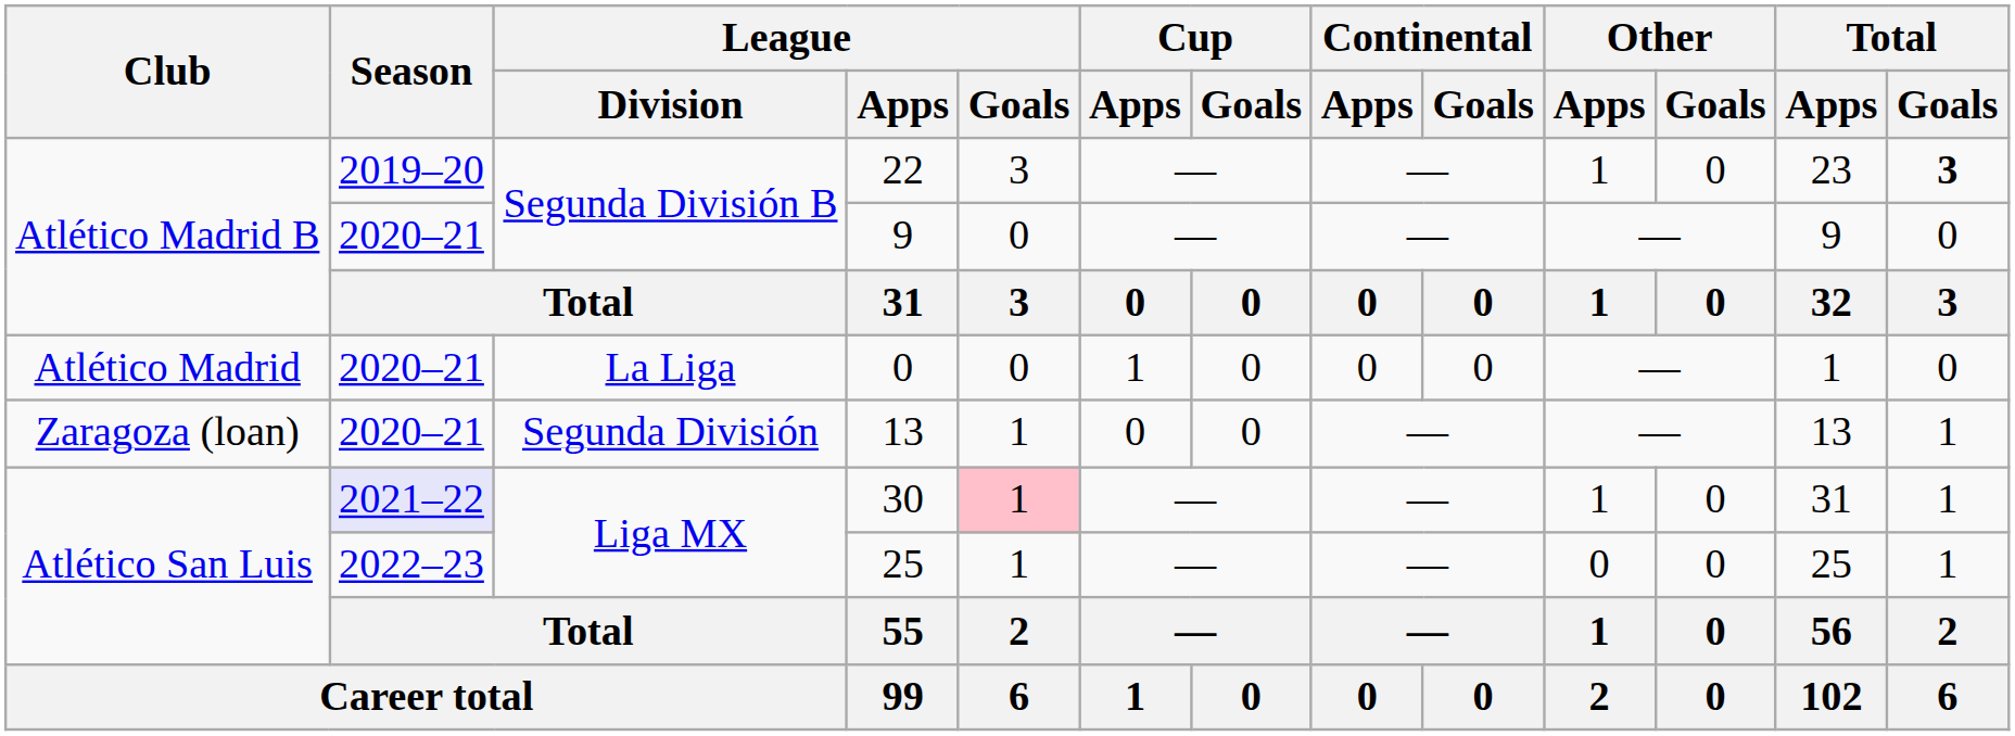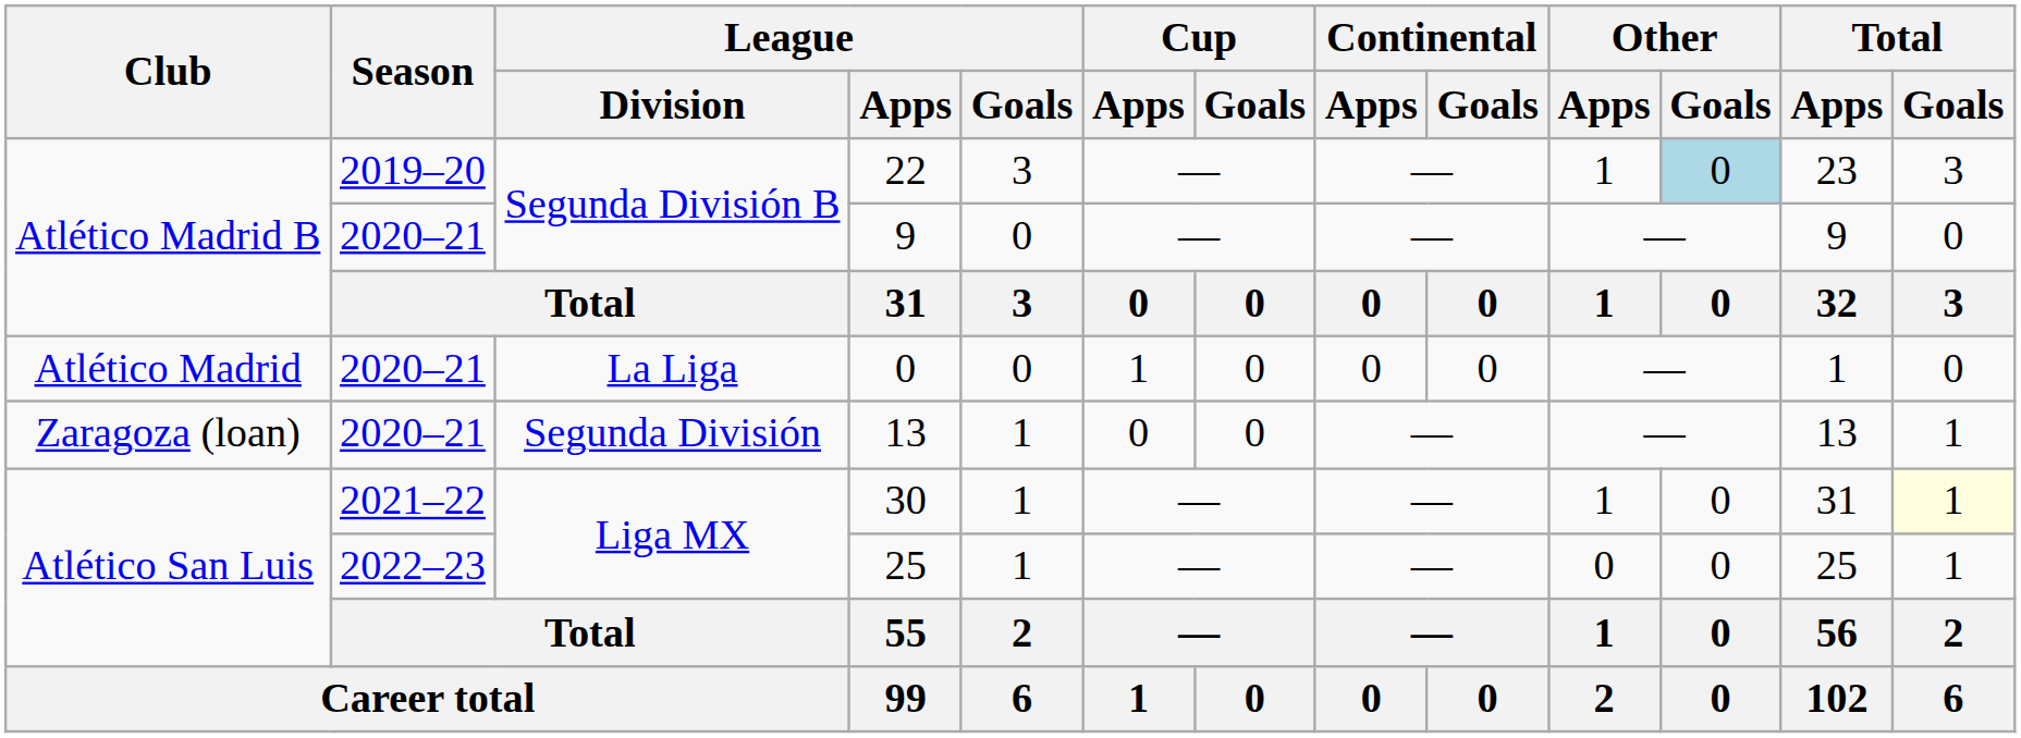22 | Other / Goals: no background -> lightblue background
22 | Total / Goals: bold -> normal
30 | Season: lavender background -> no background
30 | League / Goals: pink background -> no background
30 | Total / Goals: no background -> lightyellow background
